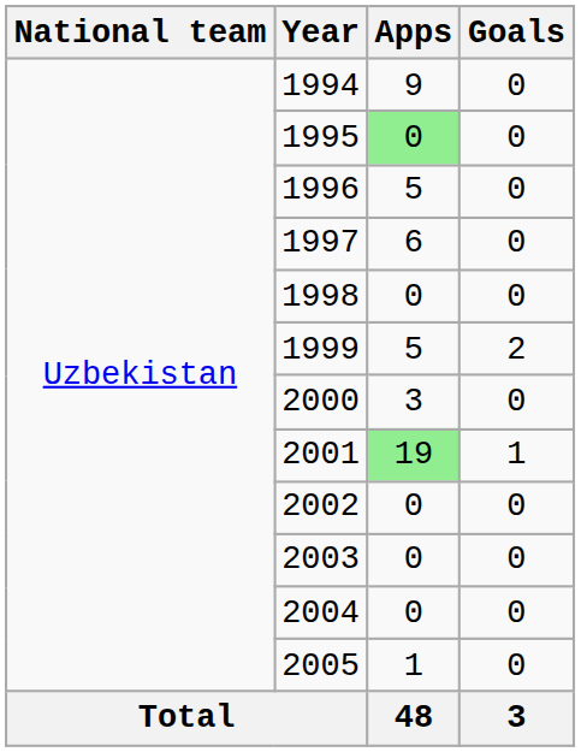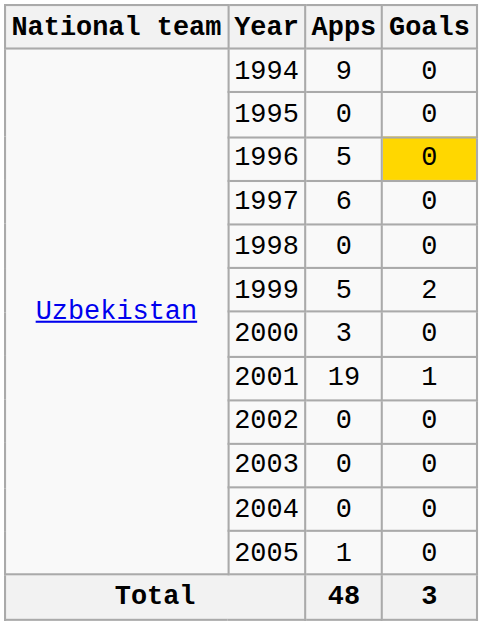1995 | Apps: lightgreen background -> no background
1996 | Goals: no background -> gold background
2001 | Apps: lightgreen background -> no background
